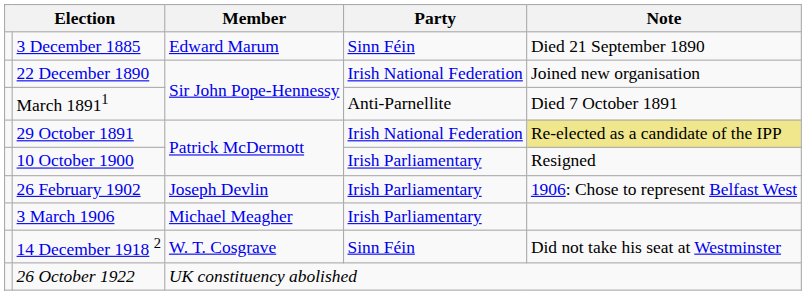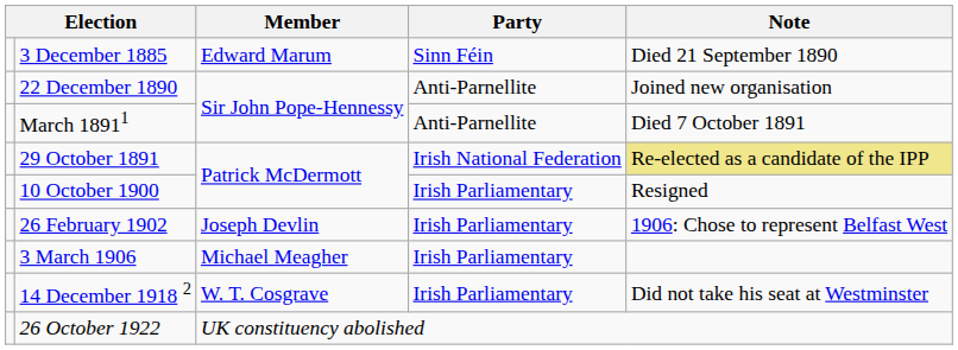22 December 1890 | Party: Irish National Federation -> Anti-Parnellite
14 December 1918 2 | Party: Sinn Féin -> Irish Parliamentary
